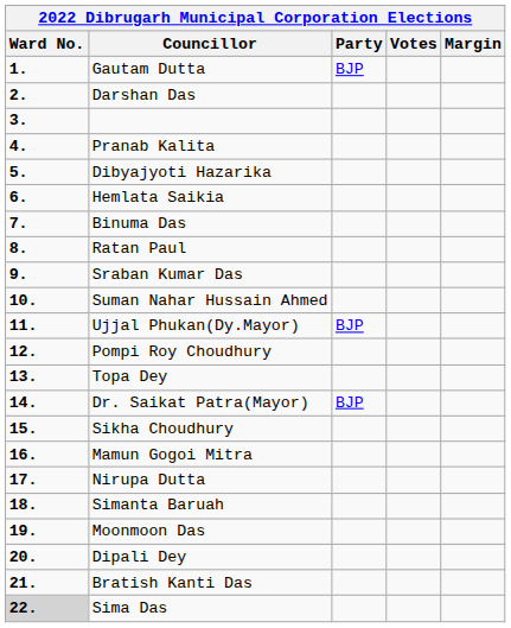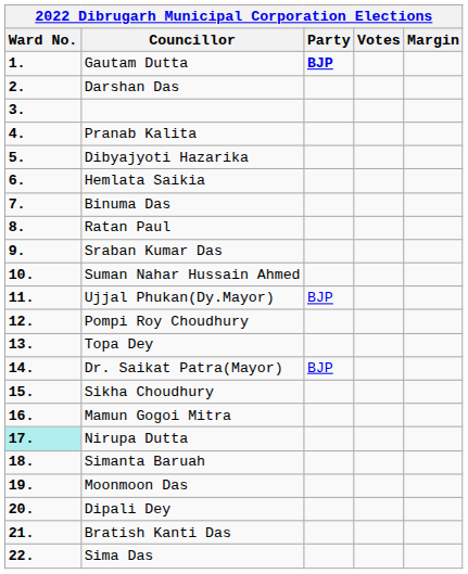Gautam Dutta | Party: normal -> bold
Nirupa Dutta | Ward No.: no background -> paleturquoise background
Sima Das | Ward No.: lightgrey background -> no background
